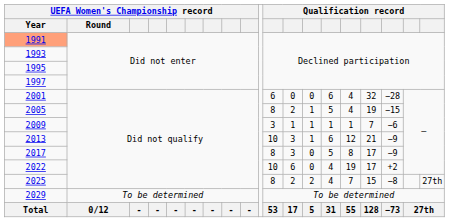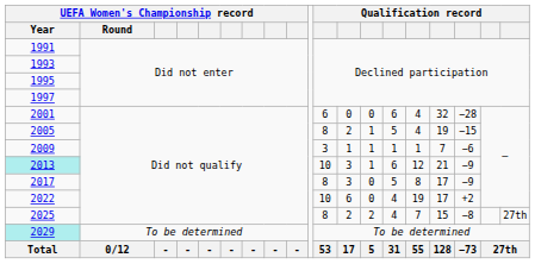1991 | UEFA Women's Championship record / Year: lightsalmon background -> no background
2013 | UEFA Women's Championship record / Year: no background -> paleturquoise background
2029 | UEFA Women's Championship record / Year: no background -> paleturquoise background
